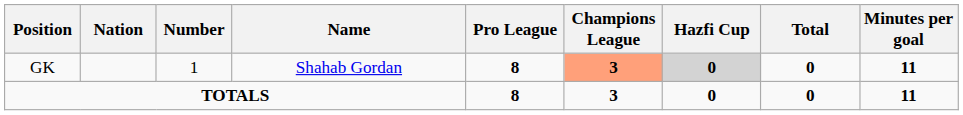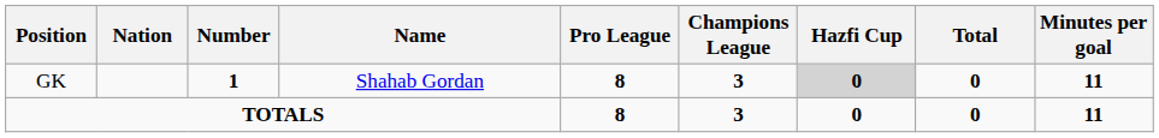GK | Number: normal -> bold
GK | Champions League: lightsalmon background -> no background
